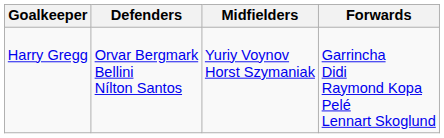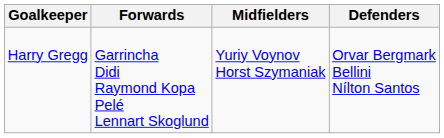columns swapped: Defenders <-> Forwards
